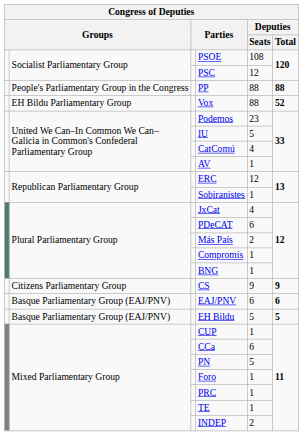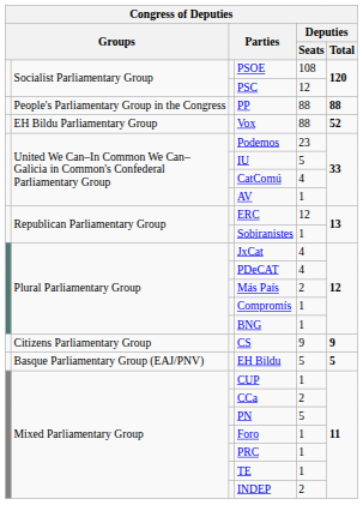PDeCAT | Deputies / Seats: 6 -> 4
- row: Basque Parliamentary Group (EAJ/PNV) | EAJ/PNV | 6 | 6
CCa | Deputies / Seats: 6 -> 2
